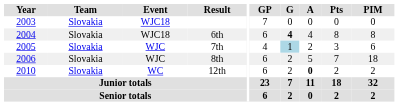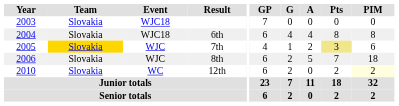6th | G: bold -> normal
7th | Team: no background -> gold background
7th | G: lightblue background -> no background
7th | Pts: no background -> khaki background
12th | A: bold -> normal
12th | PIM: no background -> lightyellow background
